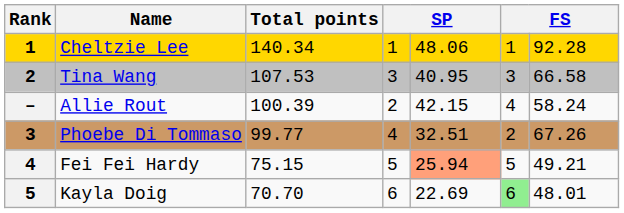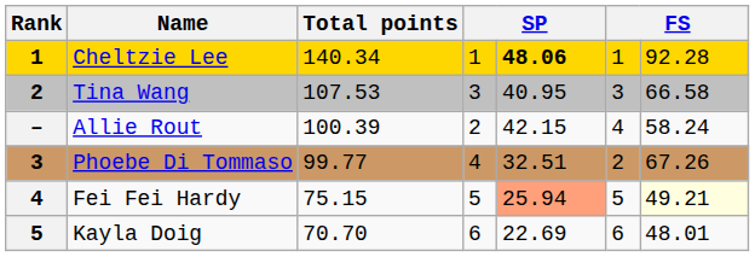Cheltzie Lee | column 5: normal -> bold
Fei Fei Hardy | column 7: no background -> lightyellow background
Kayla Doig | column 6: lightgreen background -> no background
